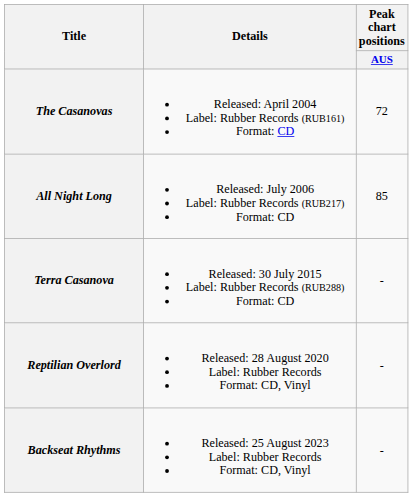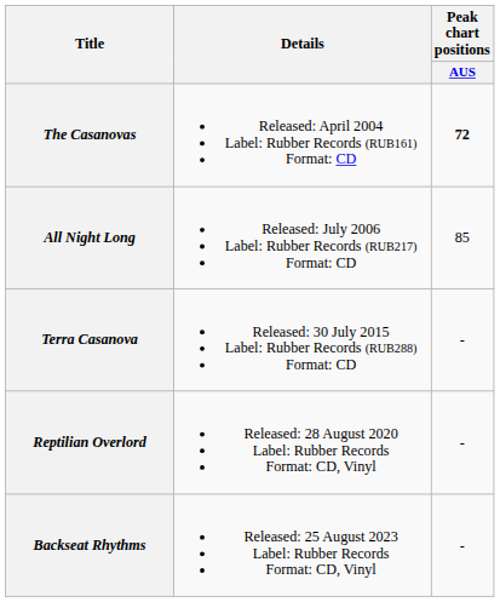The Casanovas | Peak chart positions / AUS: normal -> bold
